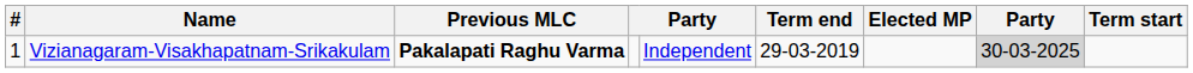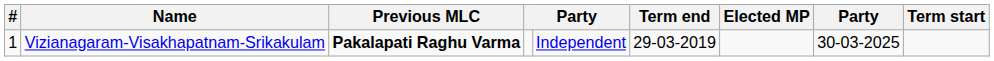Vizianagaram-Visakhapatnam-Srikakulam | column 8: lightgrey background -> no background
